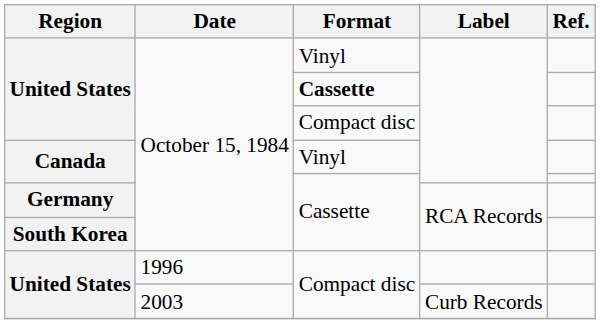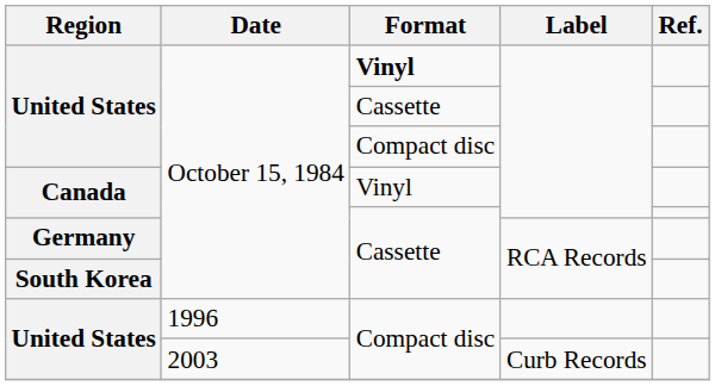United States / Vinyl | Format: normal -> bold
United States / Cassette | Format: bold -> normal
